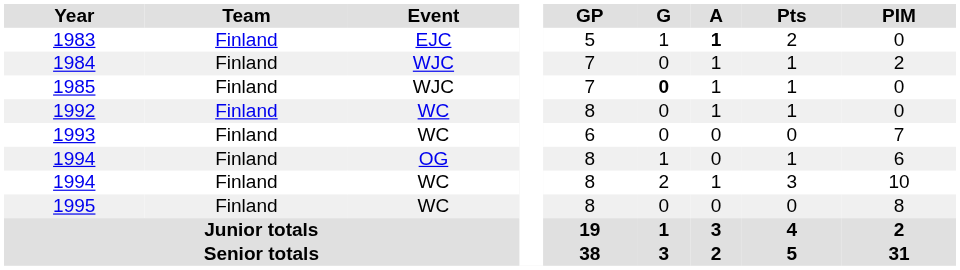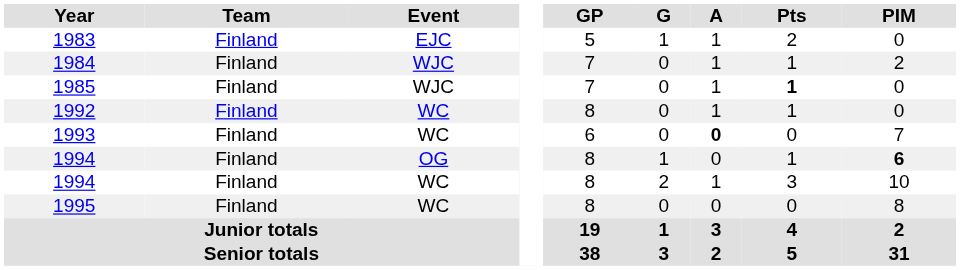1983 | A: bold -> normal
1985 | G: bold -> normal
1985 | Pts: normal -> bold
1993 | A: normal -> bold
1994 / OG | PIM: normal -> bold
